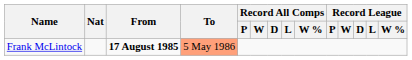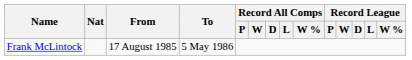Frank McLintock | From: bold -> normal
Frank McLintock | To: lightsalmon background -> no background
